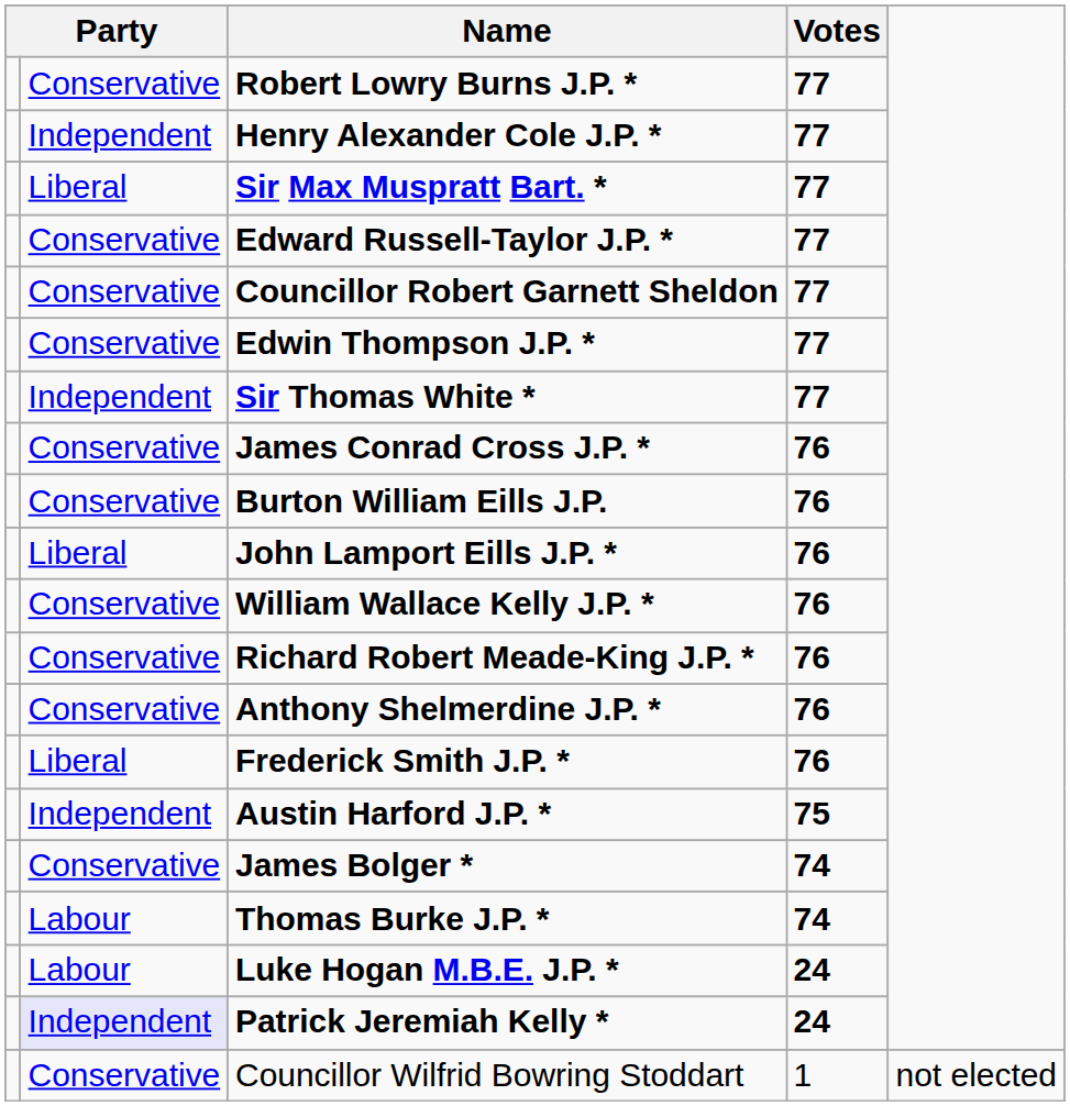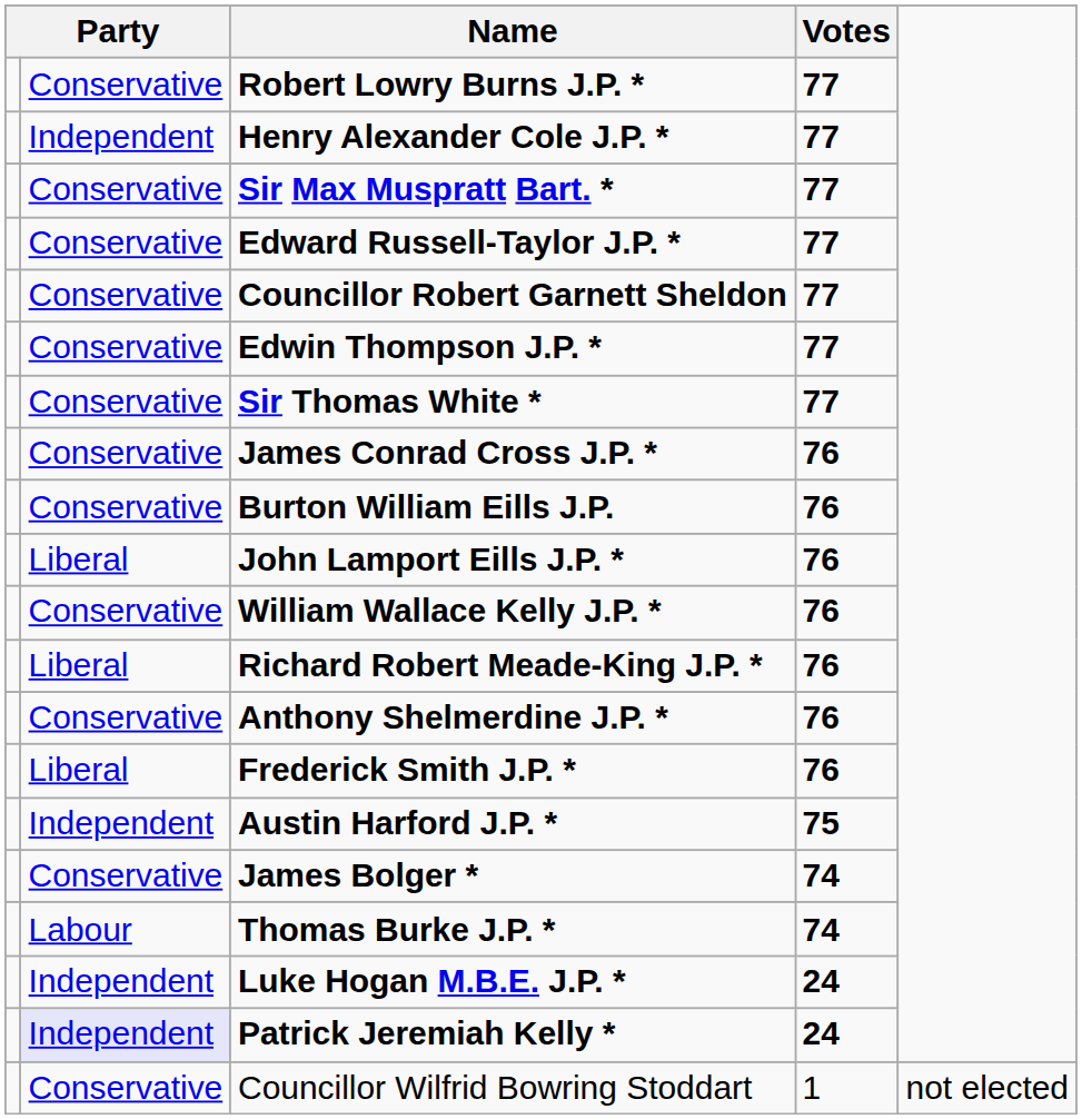Sir Max Muspratt Bart. * | column 2: Liberal -> Conservative
Sir Thomas White * | column 2: Independent -> Conservative
Richard Robert Meade-King J.P. * | column 2: Conservative -> Liberal
Luke Hogan M.B.E. J.P. * | column 2: Labour -> Independent
